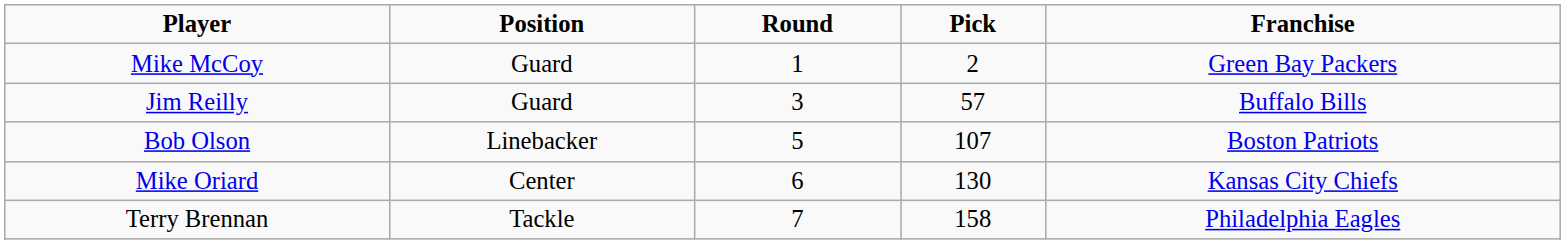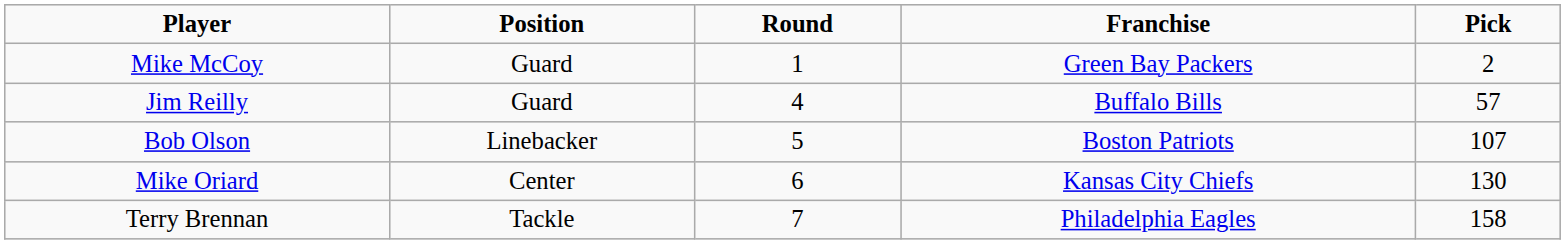columns swapped: Pick <-> Franchise
Jim Reilly | Round: 3 -> 4
